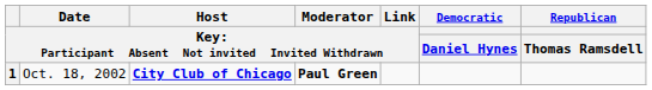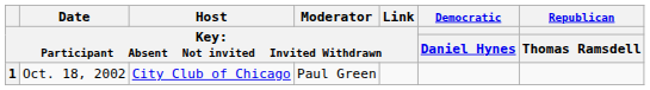1 | column 3: bold -> normal
1 | column 4: bold -> normal
